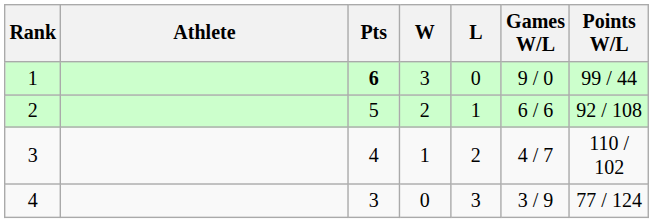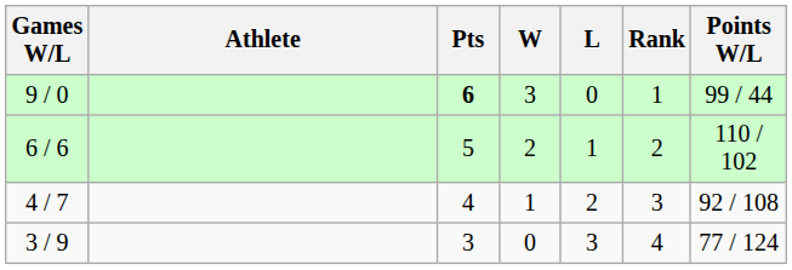columns swapped: Rank <-> Games W/L
row 3 | Points W/L: 92 / 108 -> 110 / 102
row 4 | Points W/L: 110 / 102 -> 92 / 108
